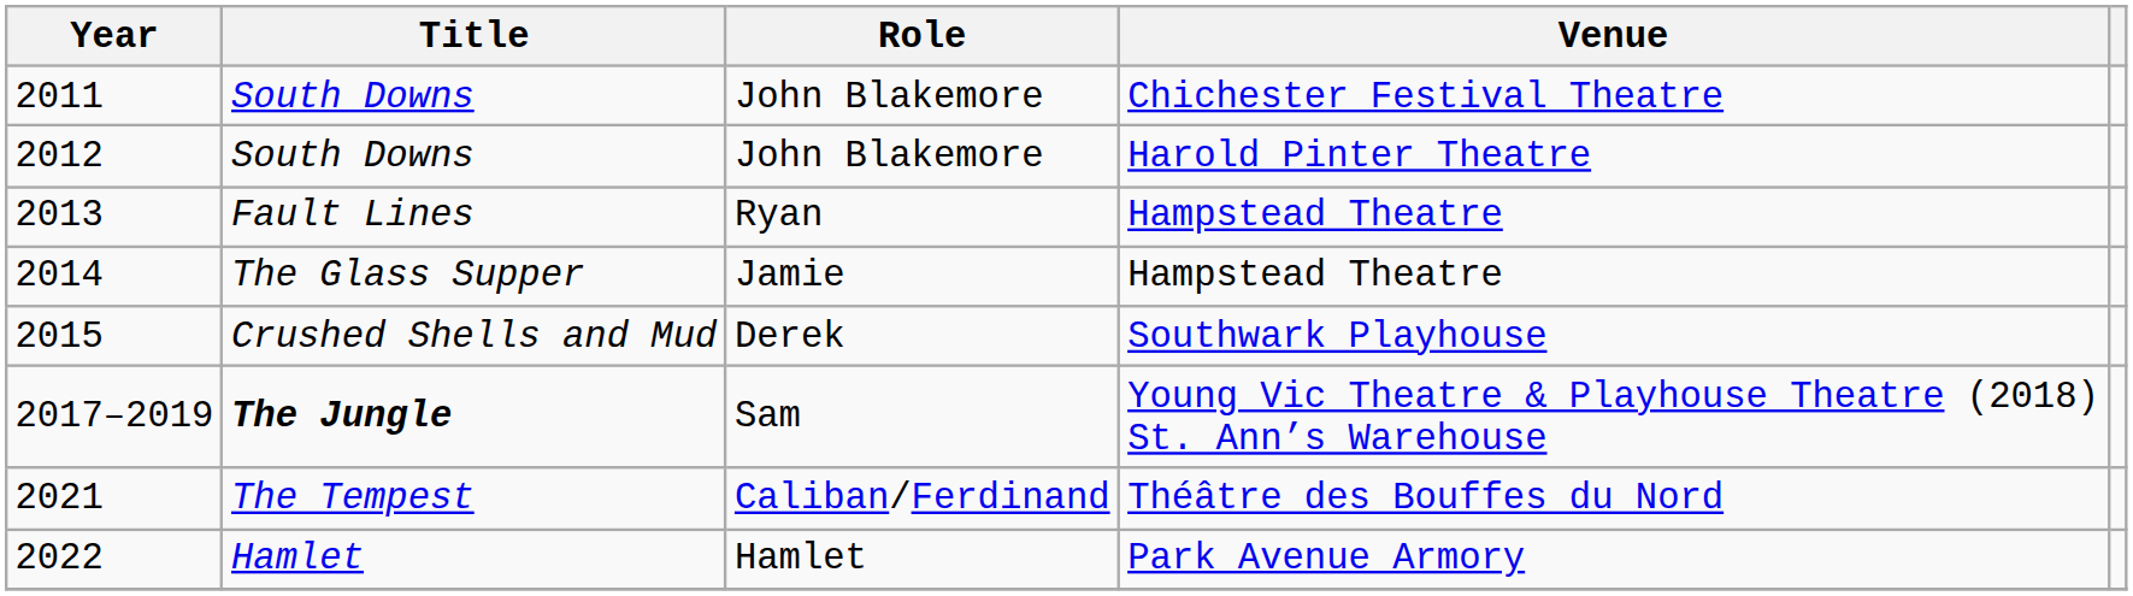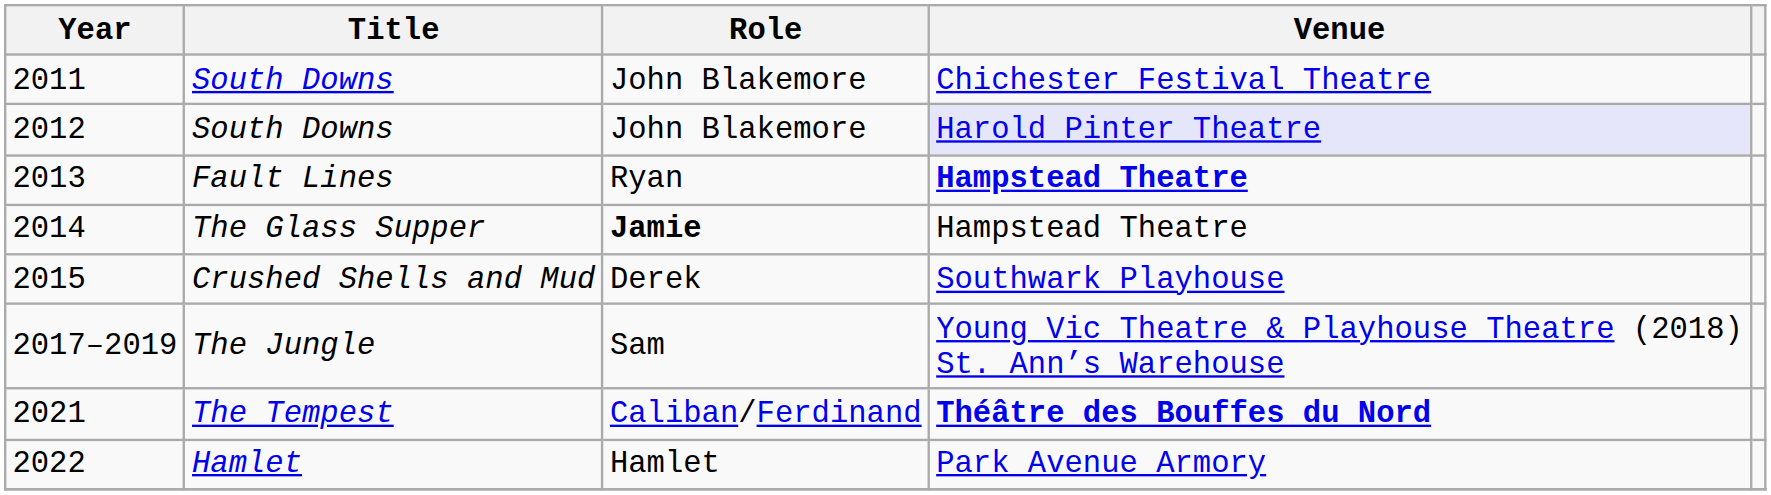2012 | Venue: no background -> lavender background
2013 | Venue: normal -> bold
2014 | Role: normal -> bold
2017–2019 | Title: bold -> normal
2021 | Venue: normal -> bold
